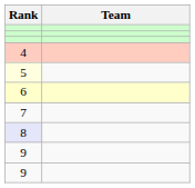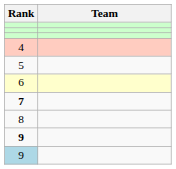row 6 | Rank: lightyellow background -> no background
row 8 | Rank: normal -> bold
row 9 | Rank: lavender background -> no background
row 10 | Rank: normal -> bold
row 11 | Rank: no background -> lightblue background
